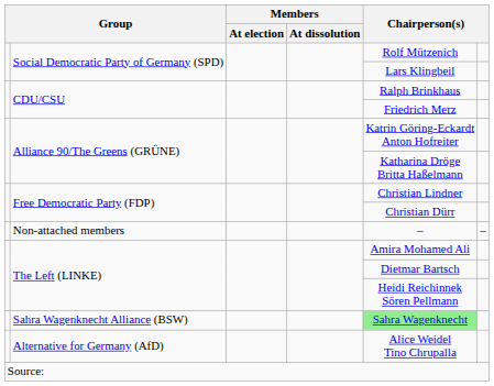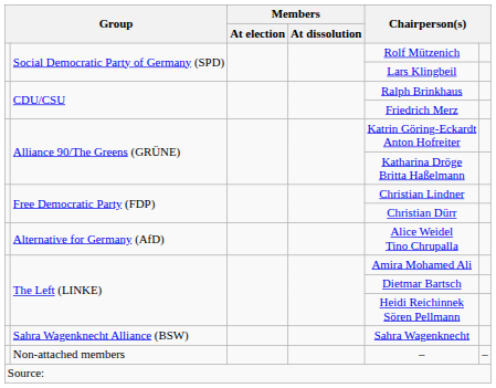rows swapped: Alternative for Germany (AfD) <-> Non-attached members
Sahra Wagenknecht Alliance (BSW) | column 5: lightgreen background -> no background
